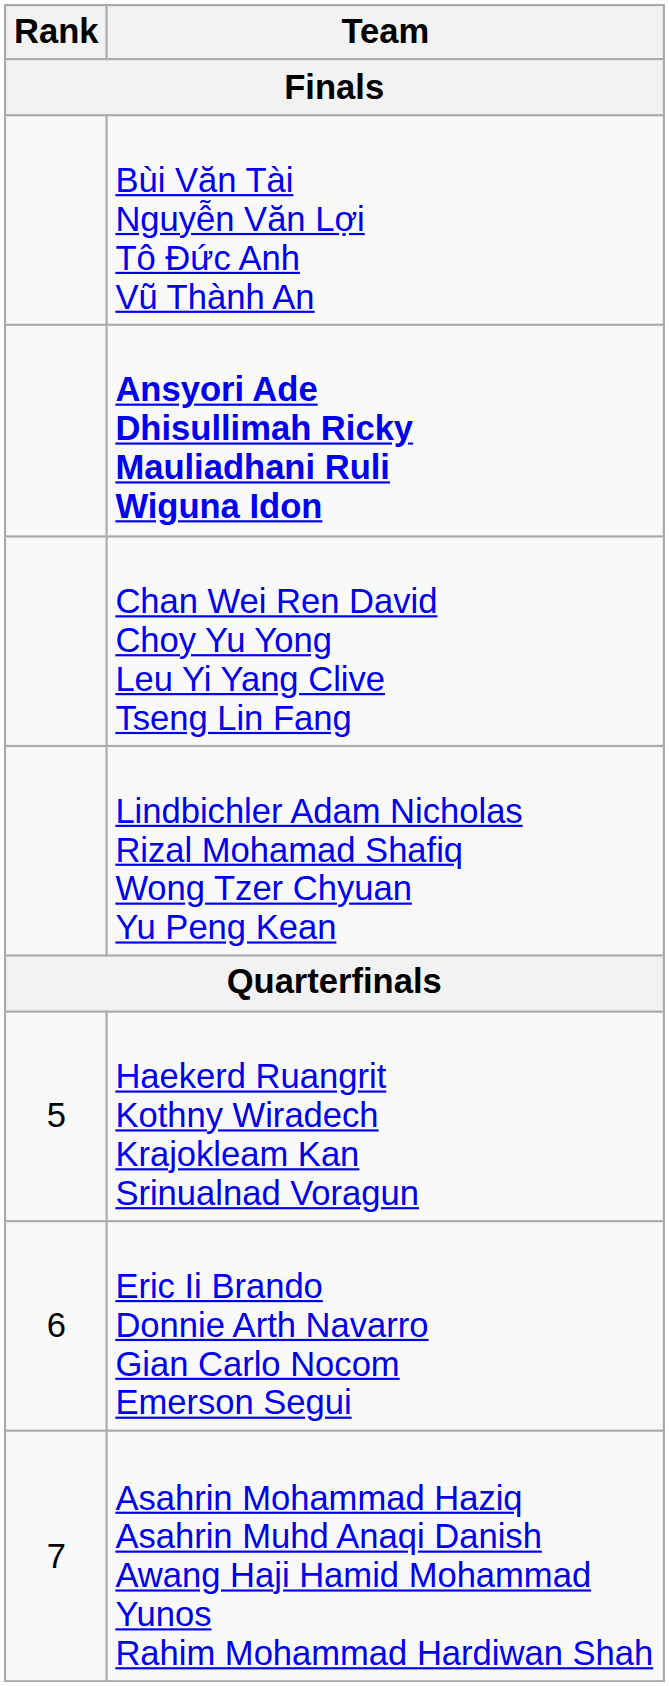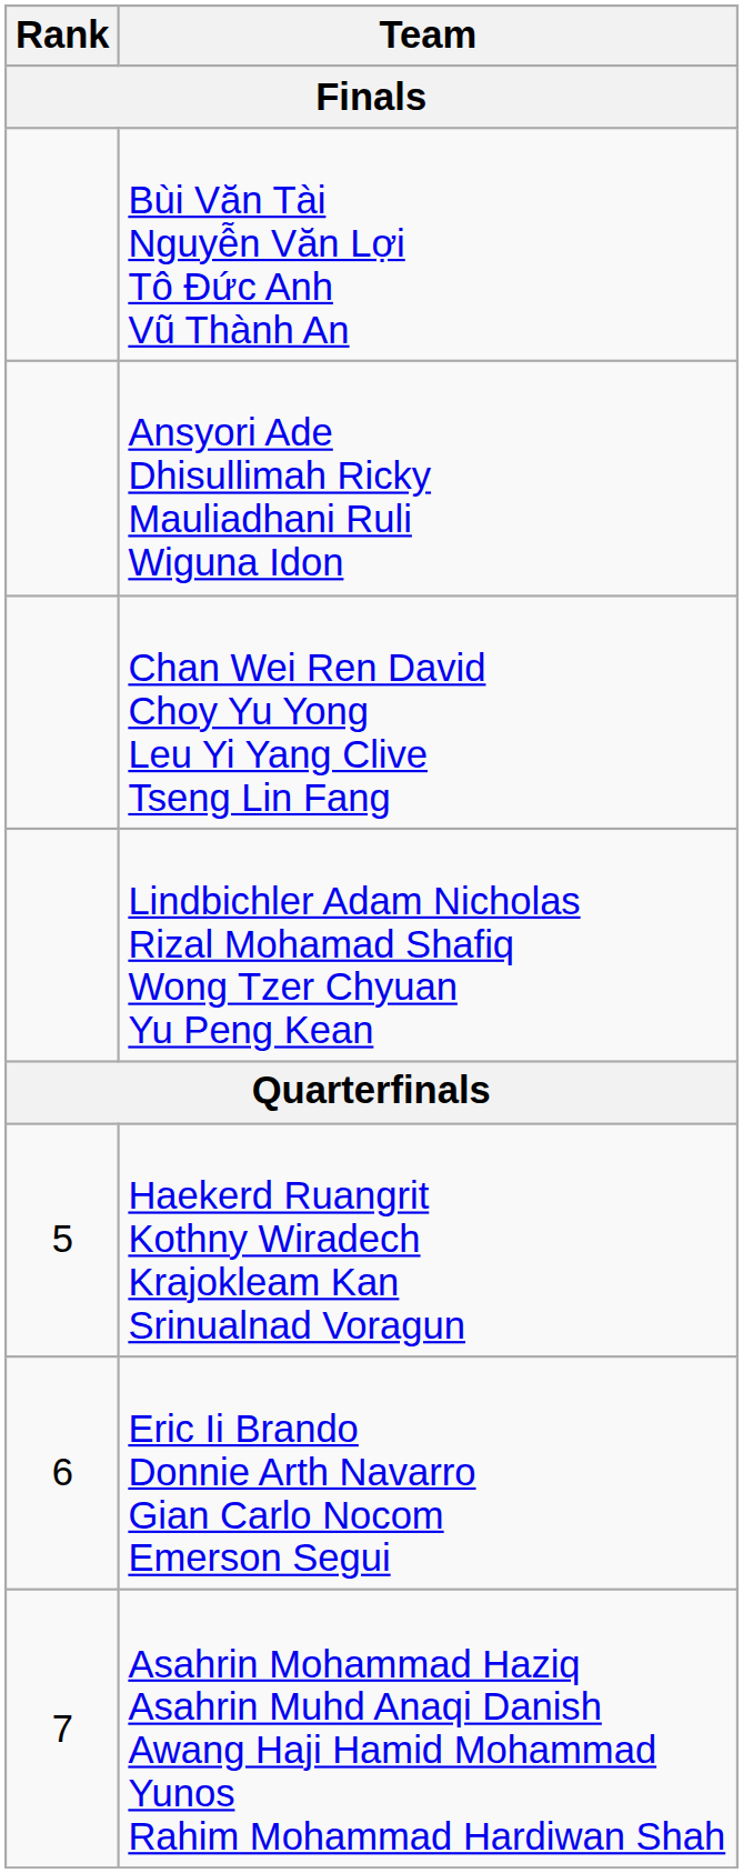Ansyori Ade Dhisullimah Ricky Mauliadhani Ruli Wiguna Idon | Team: bold -> normal
